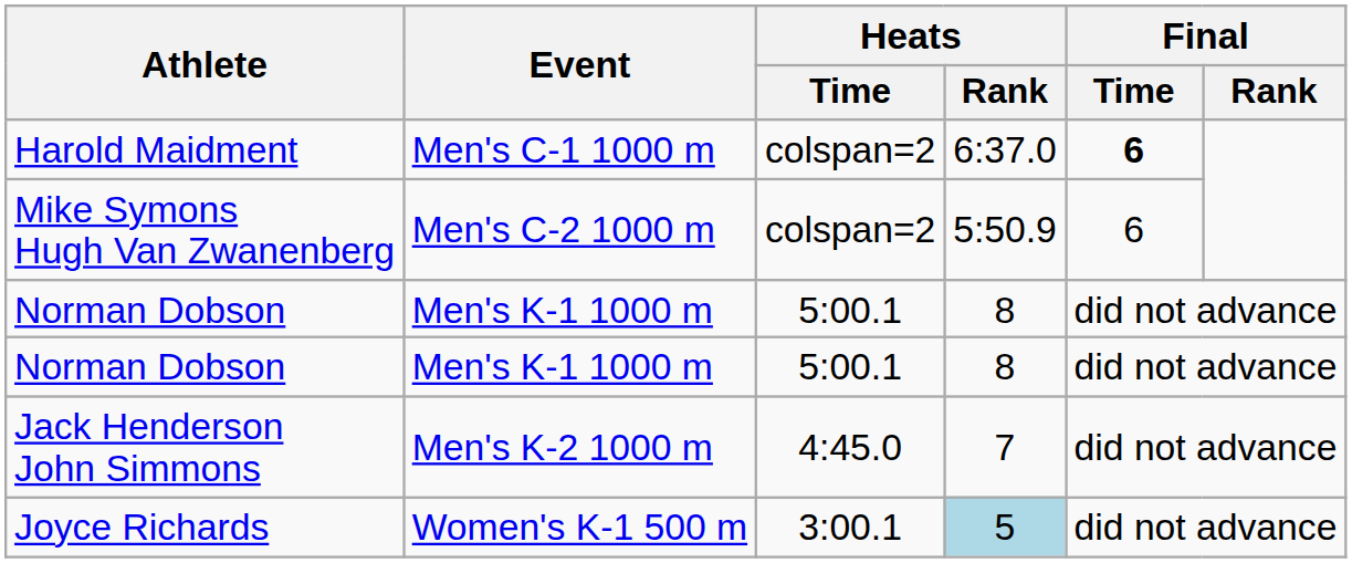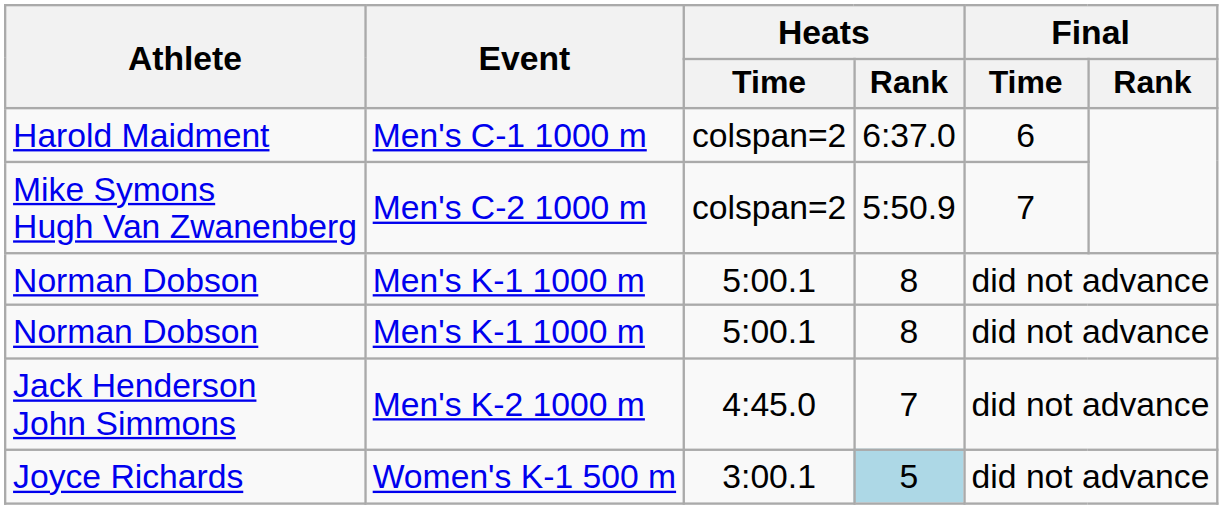Harold Maidment | Final / Time: bold -> normal
Mike Symons Hugh Van Zwanenberg | Final / Time: 6 -> 7
